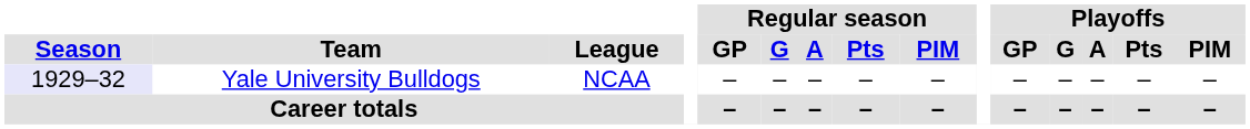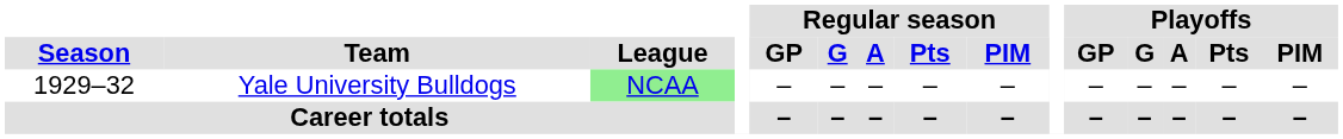Yale University Bulldogs | Season: lavender background -> no background
Yale University Bulldogs | League: no background -> lightgreen background
